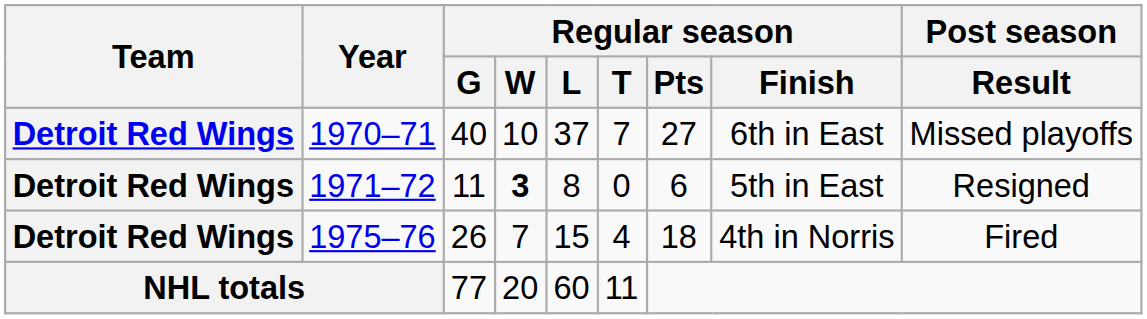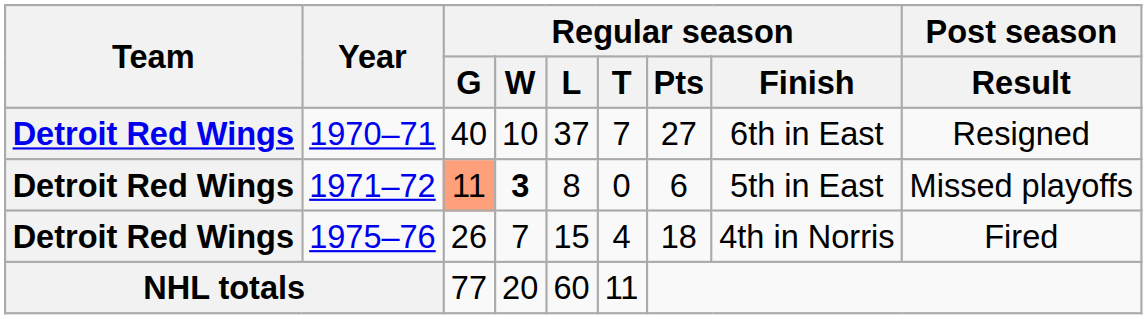1970–71 | Post season / Result: Missed playoffs -> Resigned
1971–72 | Regular season / G: no background -> lightsalmon background
1971–72 | Post season / Result: Resigned -> Missed playoffs
